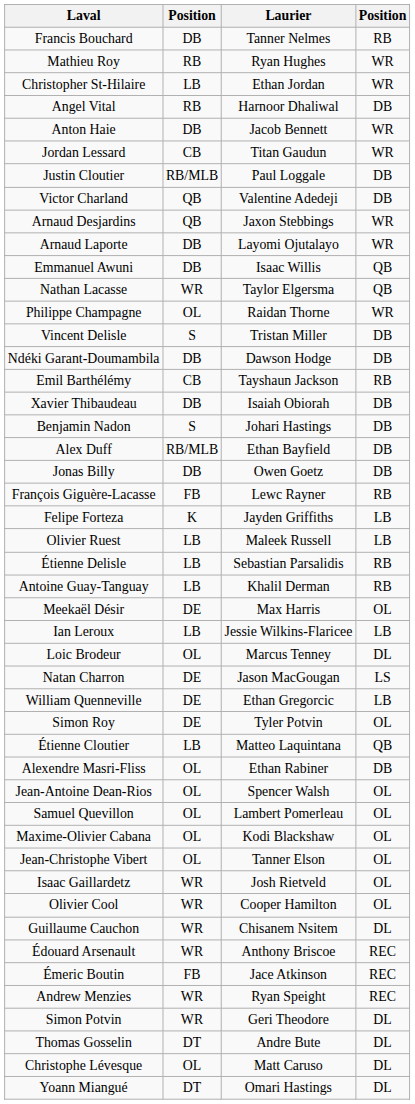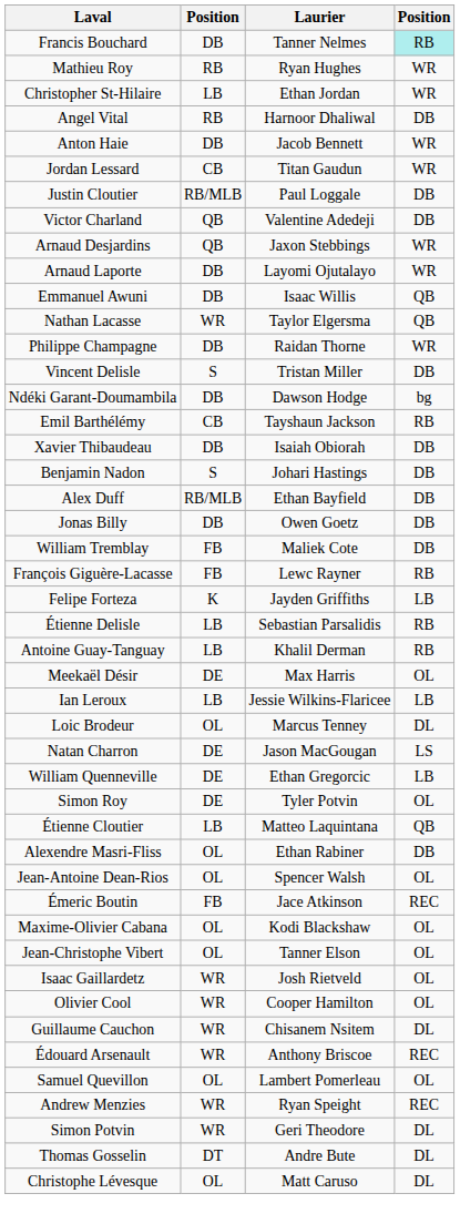Francis Bouchard | column 4: no background -> paleturquoise background
Philippe Champagne | column 2: OL -> DB
Ndéki Garant-Doumambila | column 4: DB -> bg
+ row: William Tremblay | FB | Maliek Cote | DB
- row: Olivier Ruest | LB | Maleek Russell | LB
rows swapped: Samuel Quevillon <-> Émeric Boutin
- row: Yoann Miangué | DT | Omari Hastings | DL
